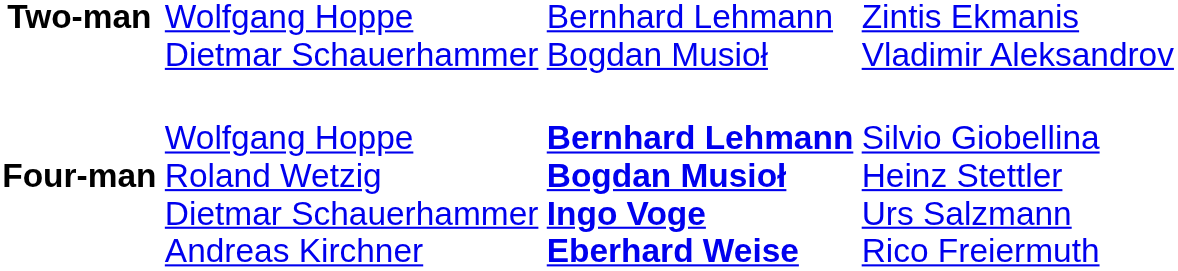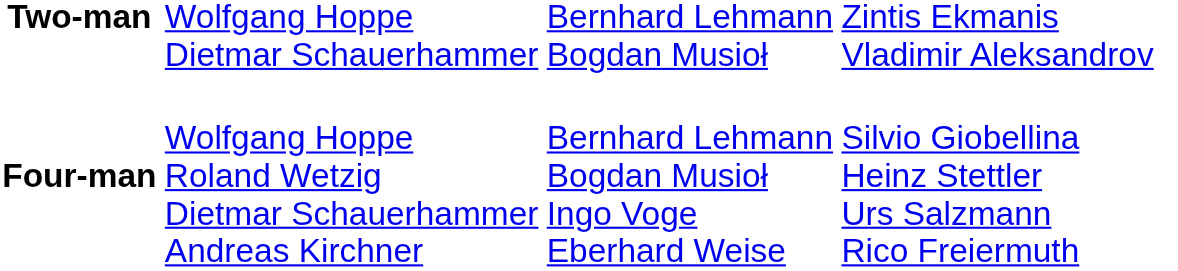Four-man | column 3: bold -> normal
